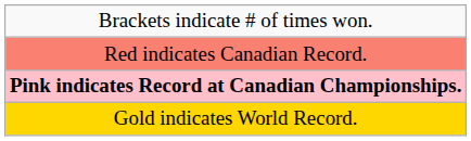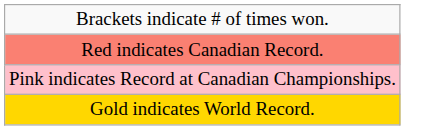row 3 | column 1: bold -> normal
